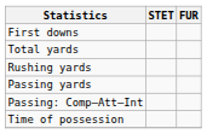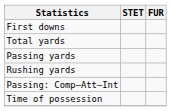rows swapped: Rushing yards <-> Passing yards
